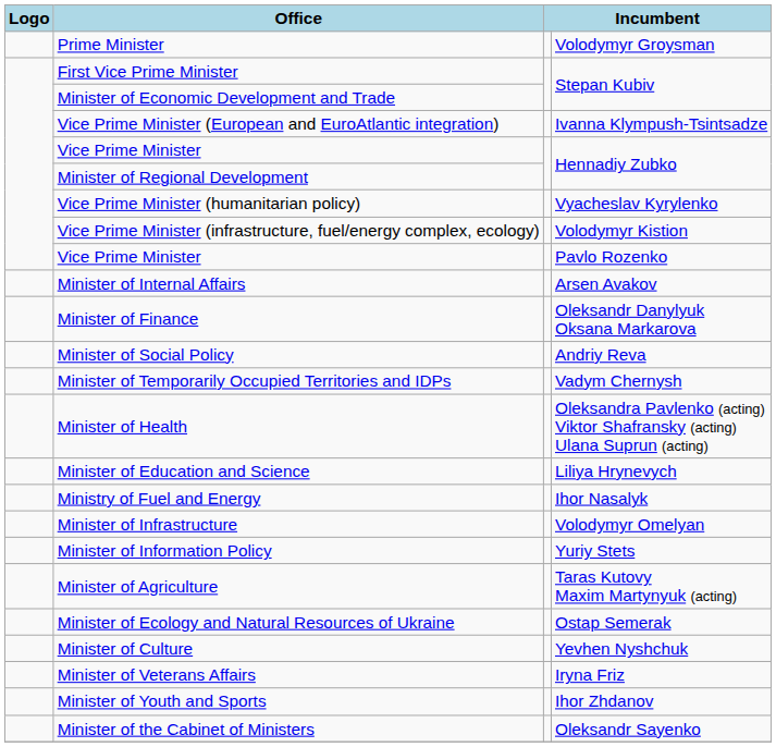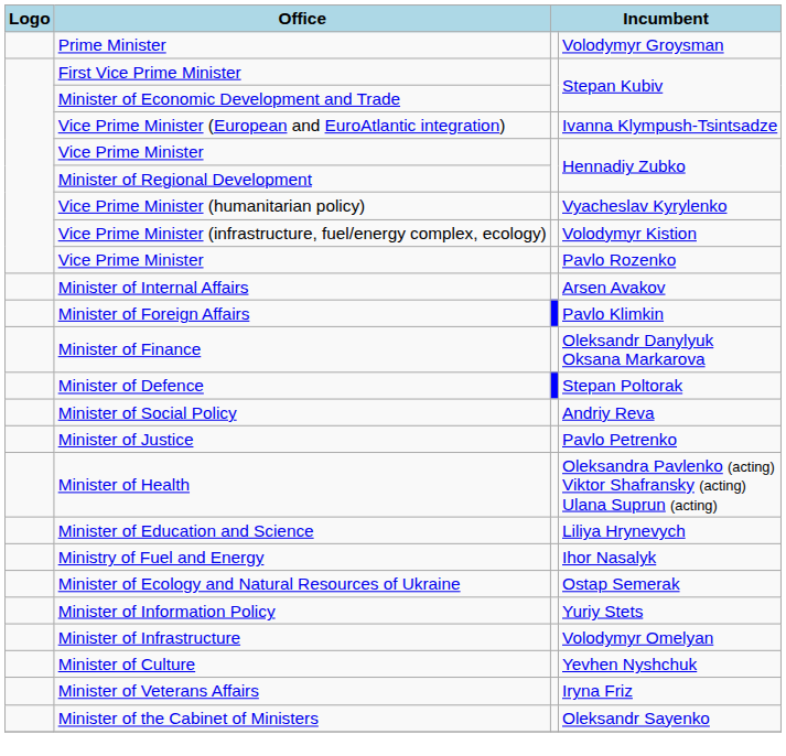+ row: Minister of Foreign Affairs | Pavlo Klimkin
+ row: Minister of Defence | Stepan Poltorak
- row: Minister of Temporarily Occupied Territories and IDPs | Vadym Chernysh
+ row: Minister of Justice | Pavlo Petrenko
rows swapped: Minister of Infrastructure <-> Minister of Ecology and Natural Resources of Ukraine
- row: Minister of Agriculture | Taras Kutovy Maxim Martynyuk (acting)
- row: Minister of Youth and Sports | Ihor Zhdanov
